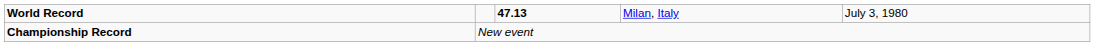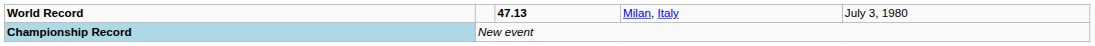Championship Record | column 1: no background -> lightblue background
